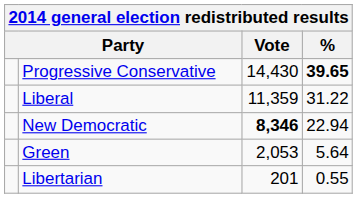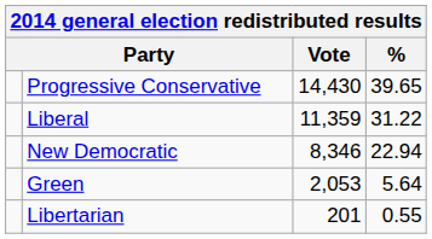Progressive Conservative | %: bold -> normal
New Democratic | Vote: bold -> normal
